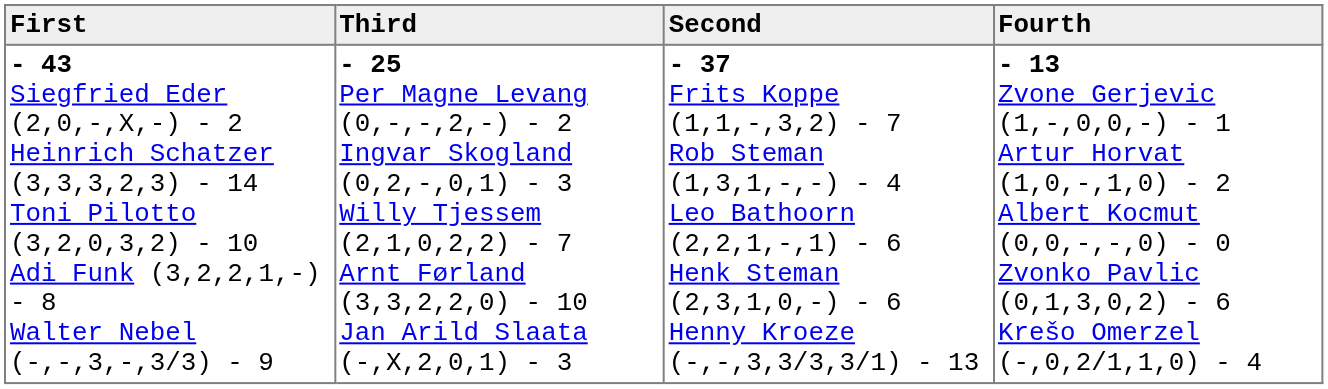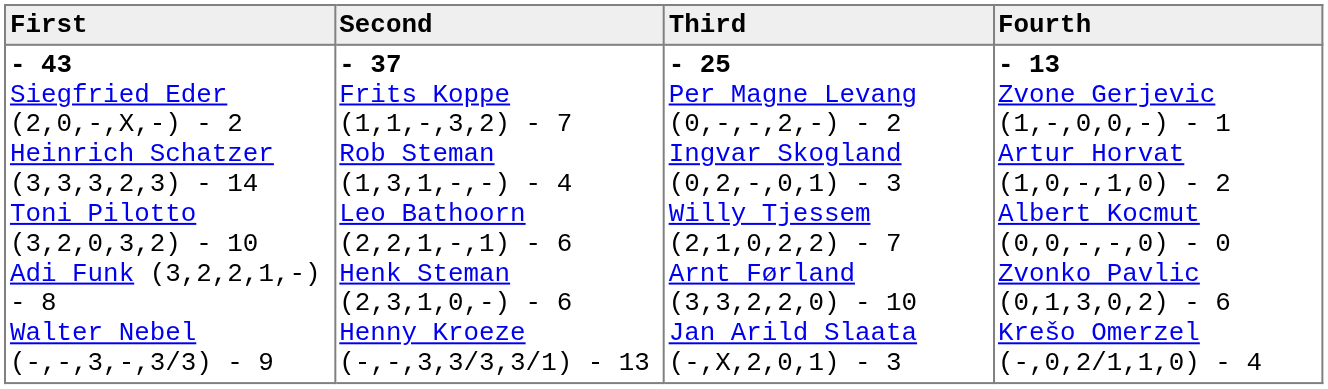columns swapped: Second <-> Third
